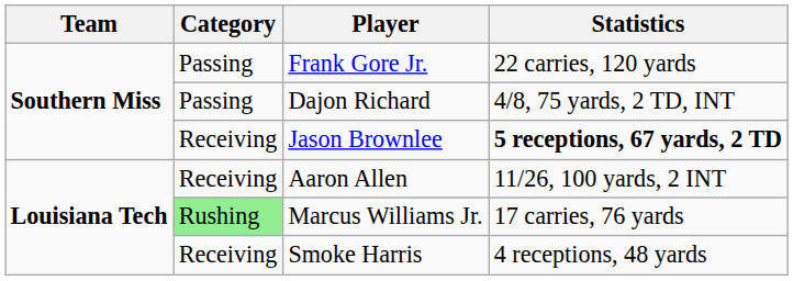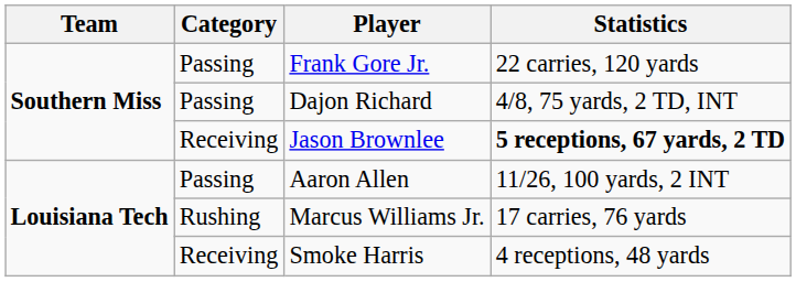Aaron Allen | Category: Receiving -> Passing
Marcus Williams Jr. | Category: lightgreen background -> no background
